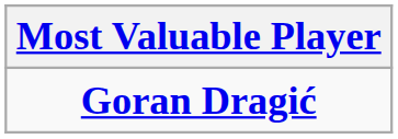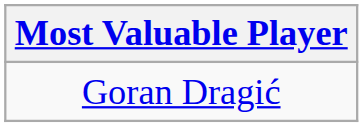row 2 | column 1: bold -> normal
